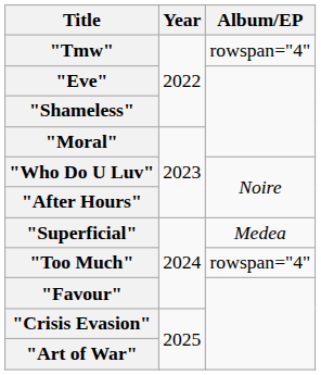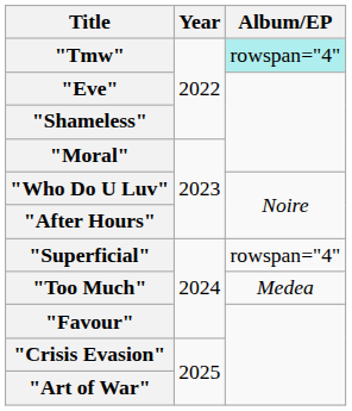"Tmw" | Album/EP: no background -> paleturquoise background
"Superficial" | Album/EP: Medea -> rowspan="4"
"Too Much" | Album/EP: rowspan="4" -> Medea
